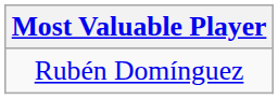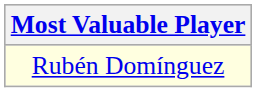row 2 | column 1: no background -> lightyellow background
